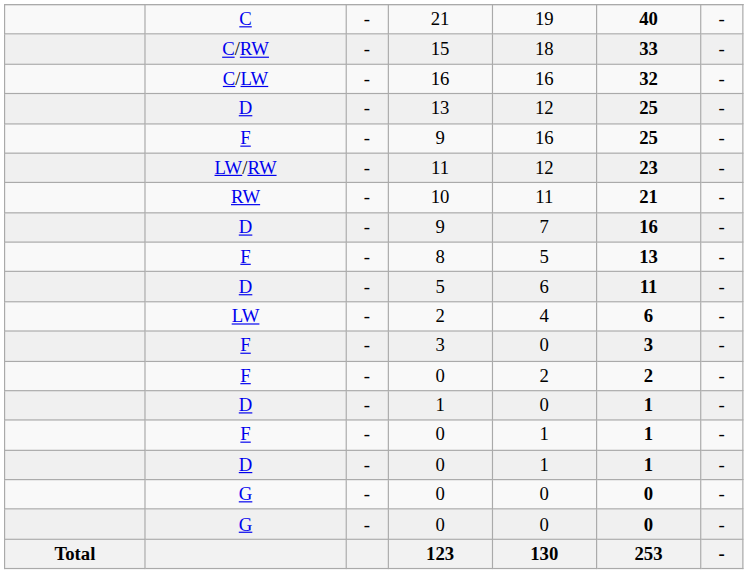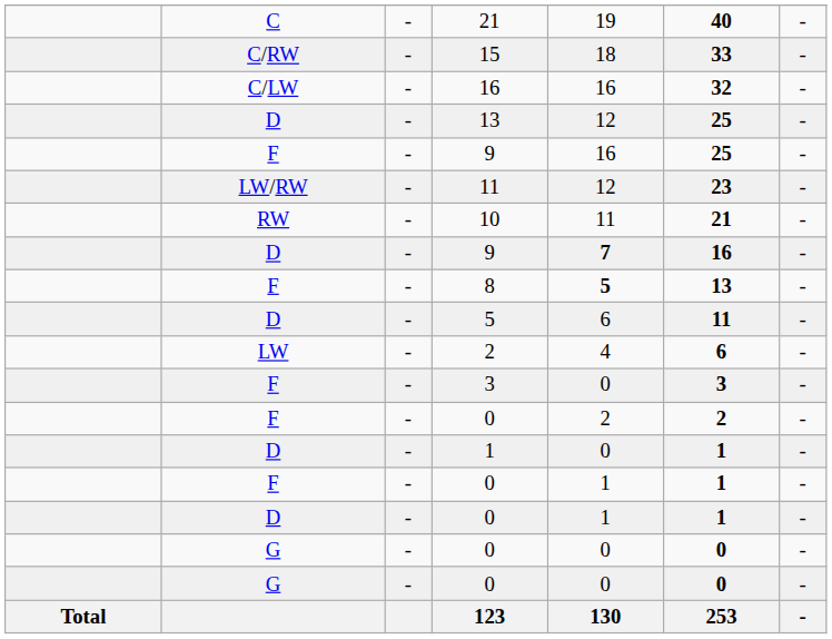D / 9 | column 5: normal -> bold
8 | column 5: normal -> bold
